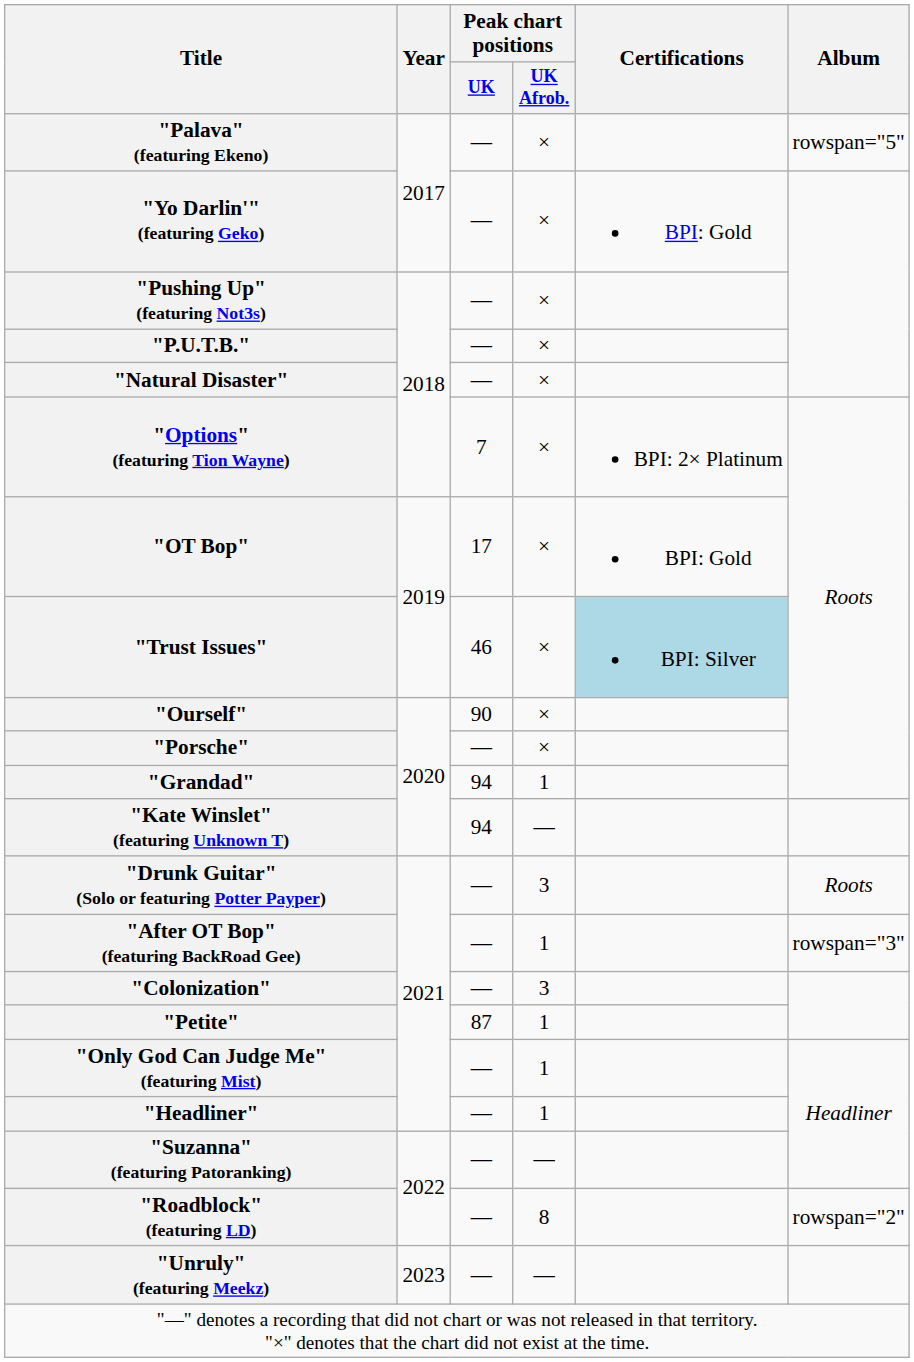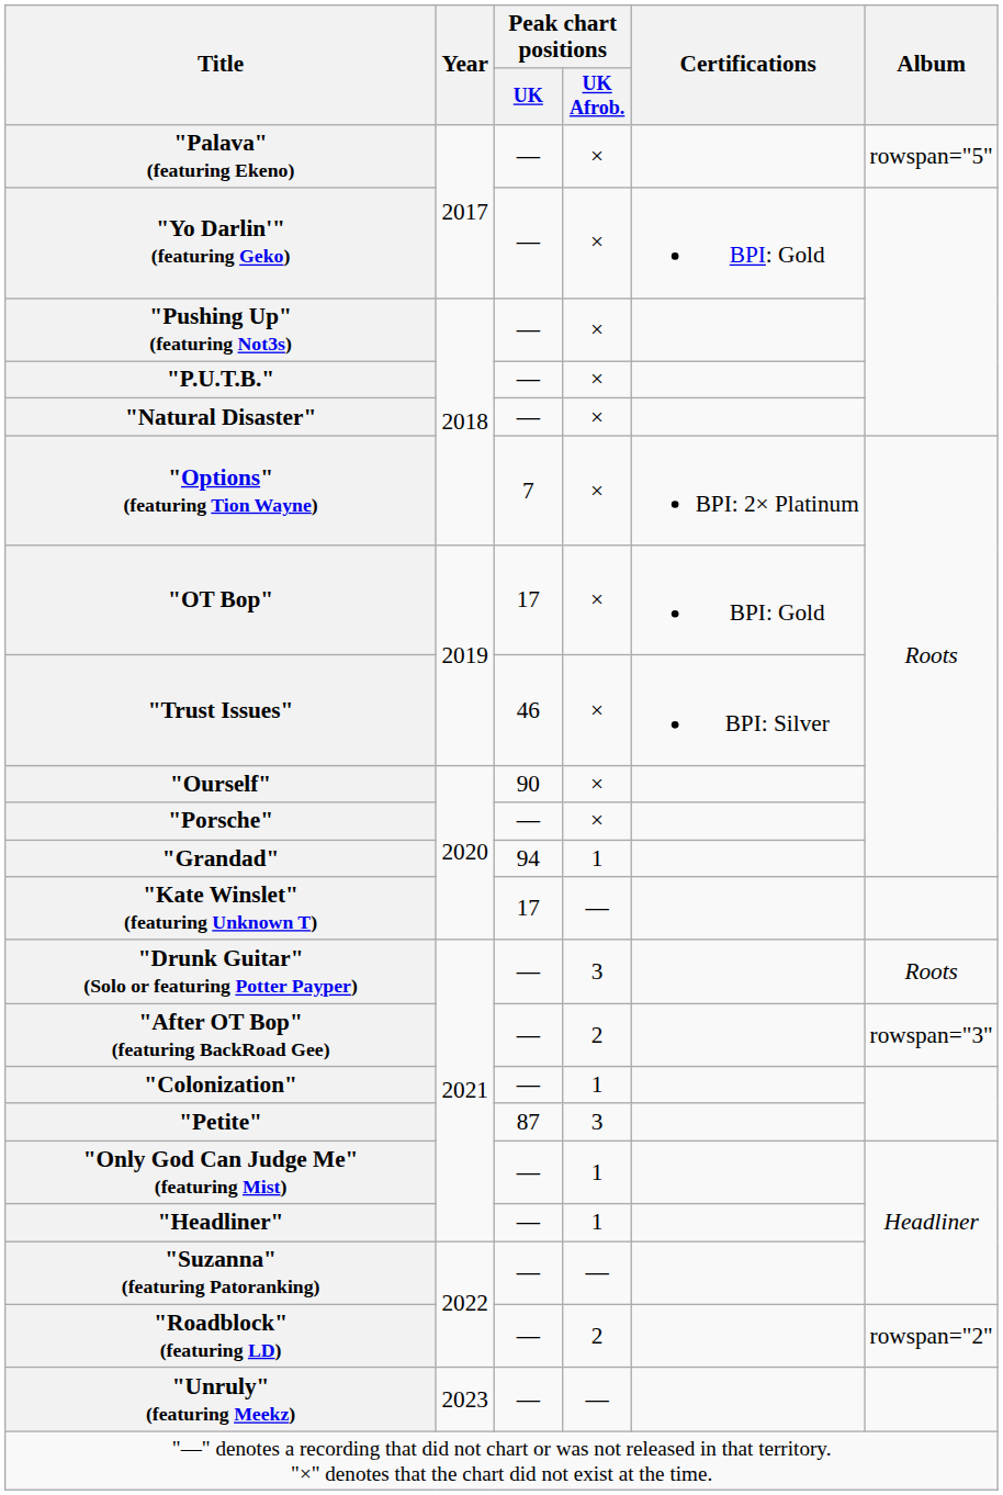"Trust Issues" | Certifications: lightblue background -> no background
"Kate Winslet" (featuring Unknown T) | Peak chart positions / UK: 94 -> 17
"After OT Bop" (featuring BackRoad Gee) | Peak chart positions / UK Afrob.: 1 -> 2
"Colonization" | Peak chart positions / UK Afrob.: 3 -> 1
"Petite" | Peak chart positions / UK Afrob.: 1 -> 3
"Roadblock" (featuring LD) | Peak chart positions / UK Afrob.: 8 -> 2
